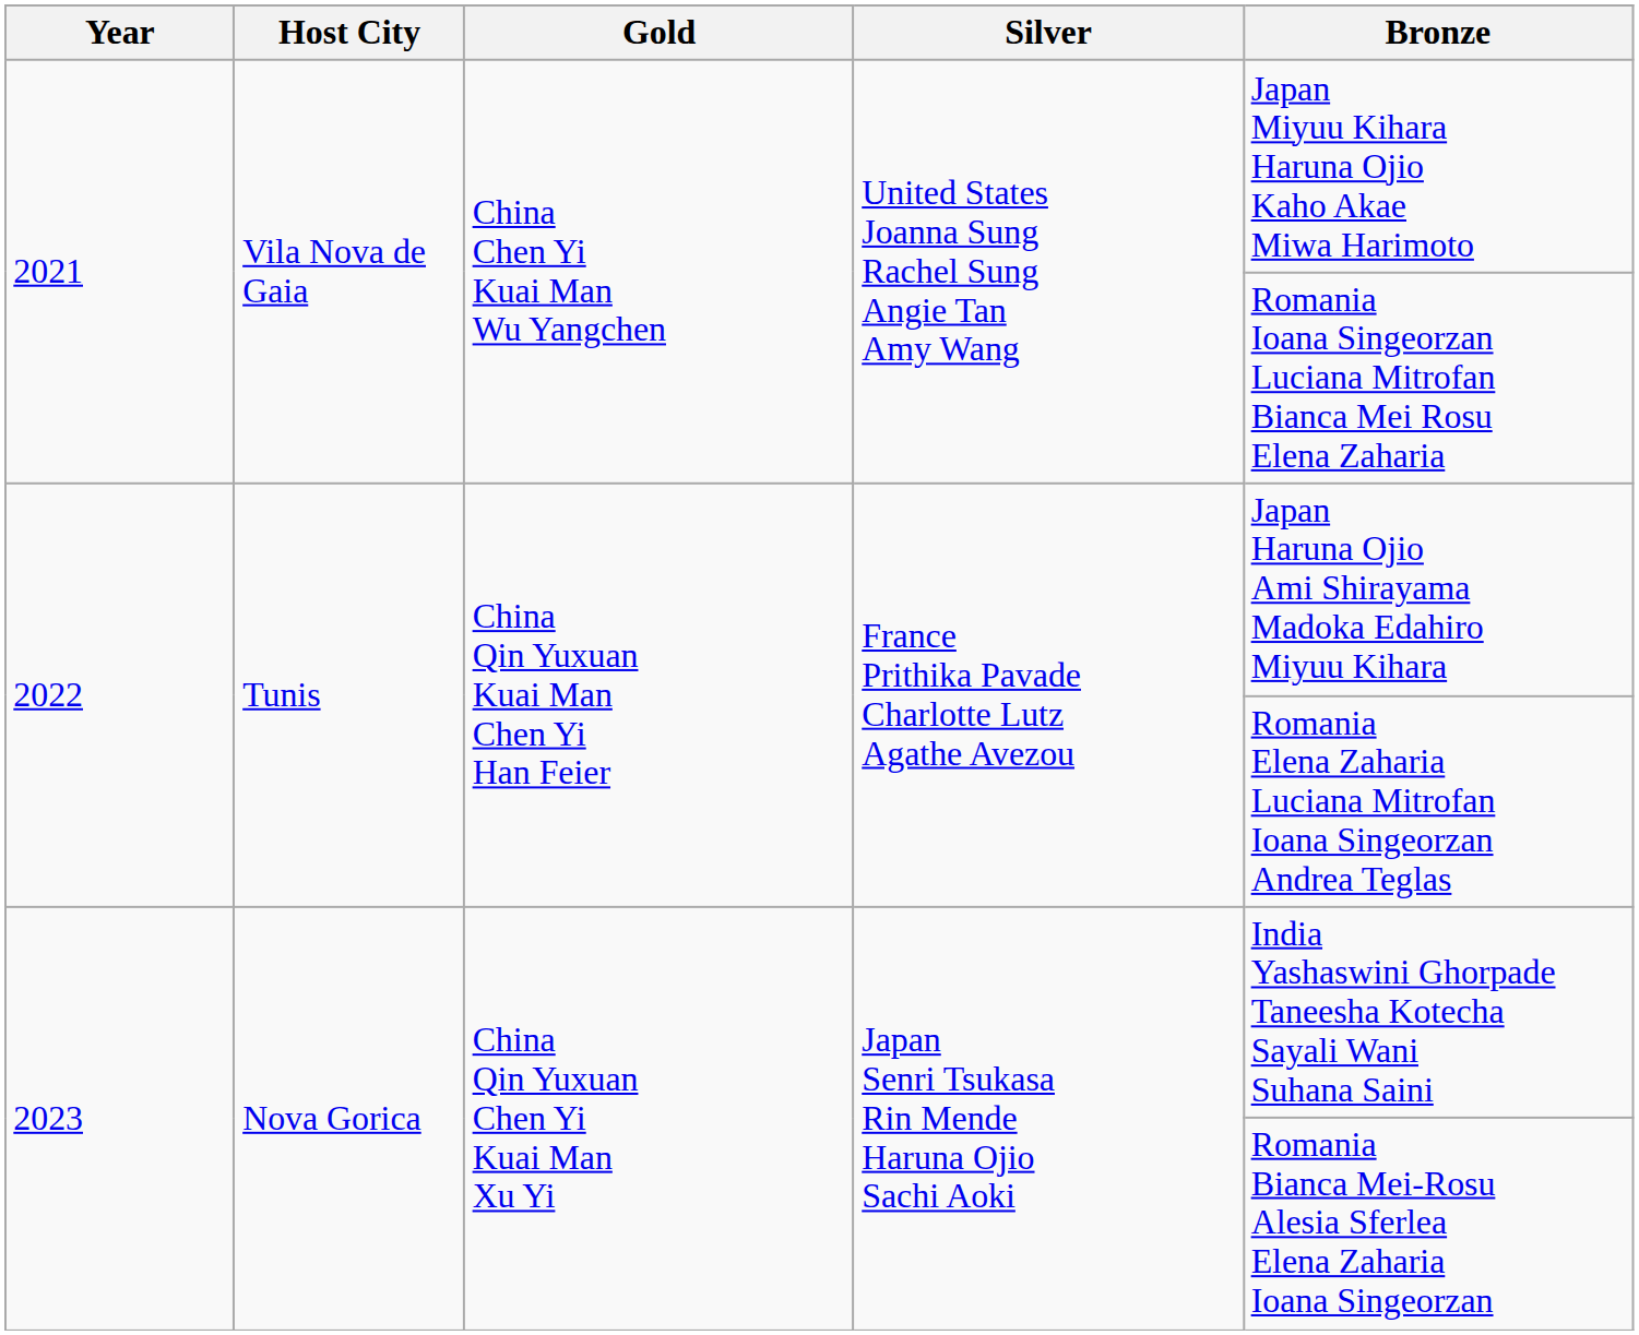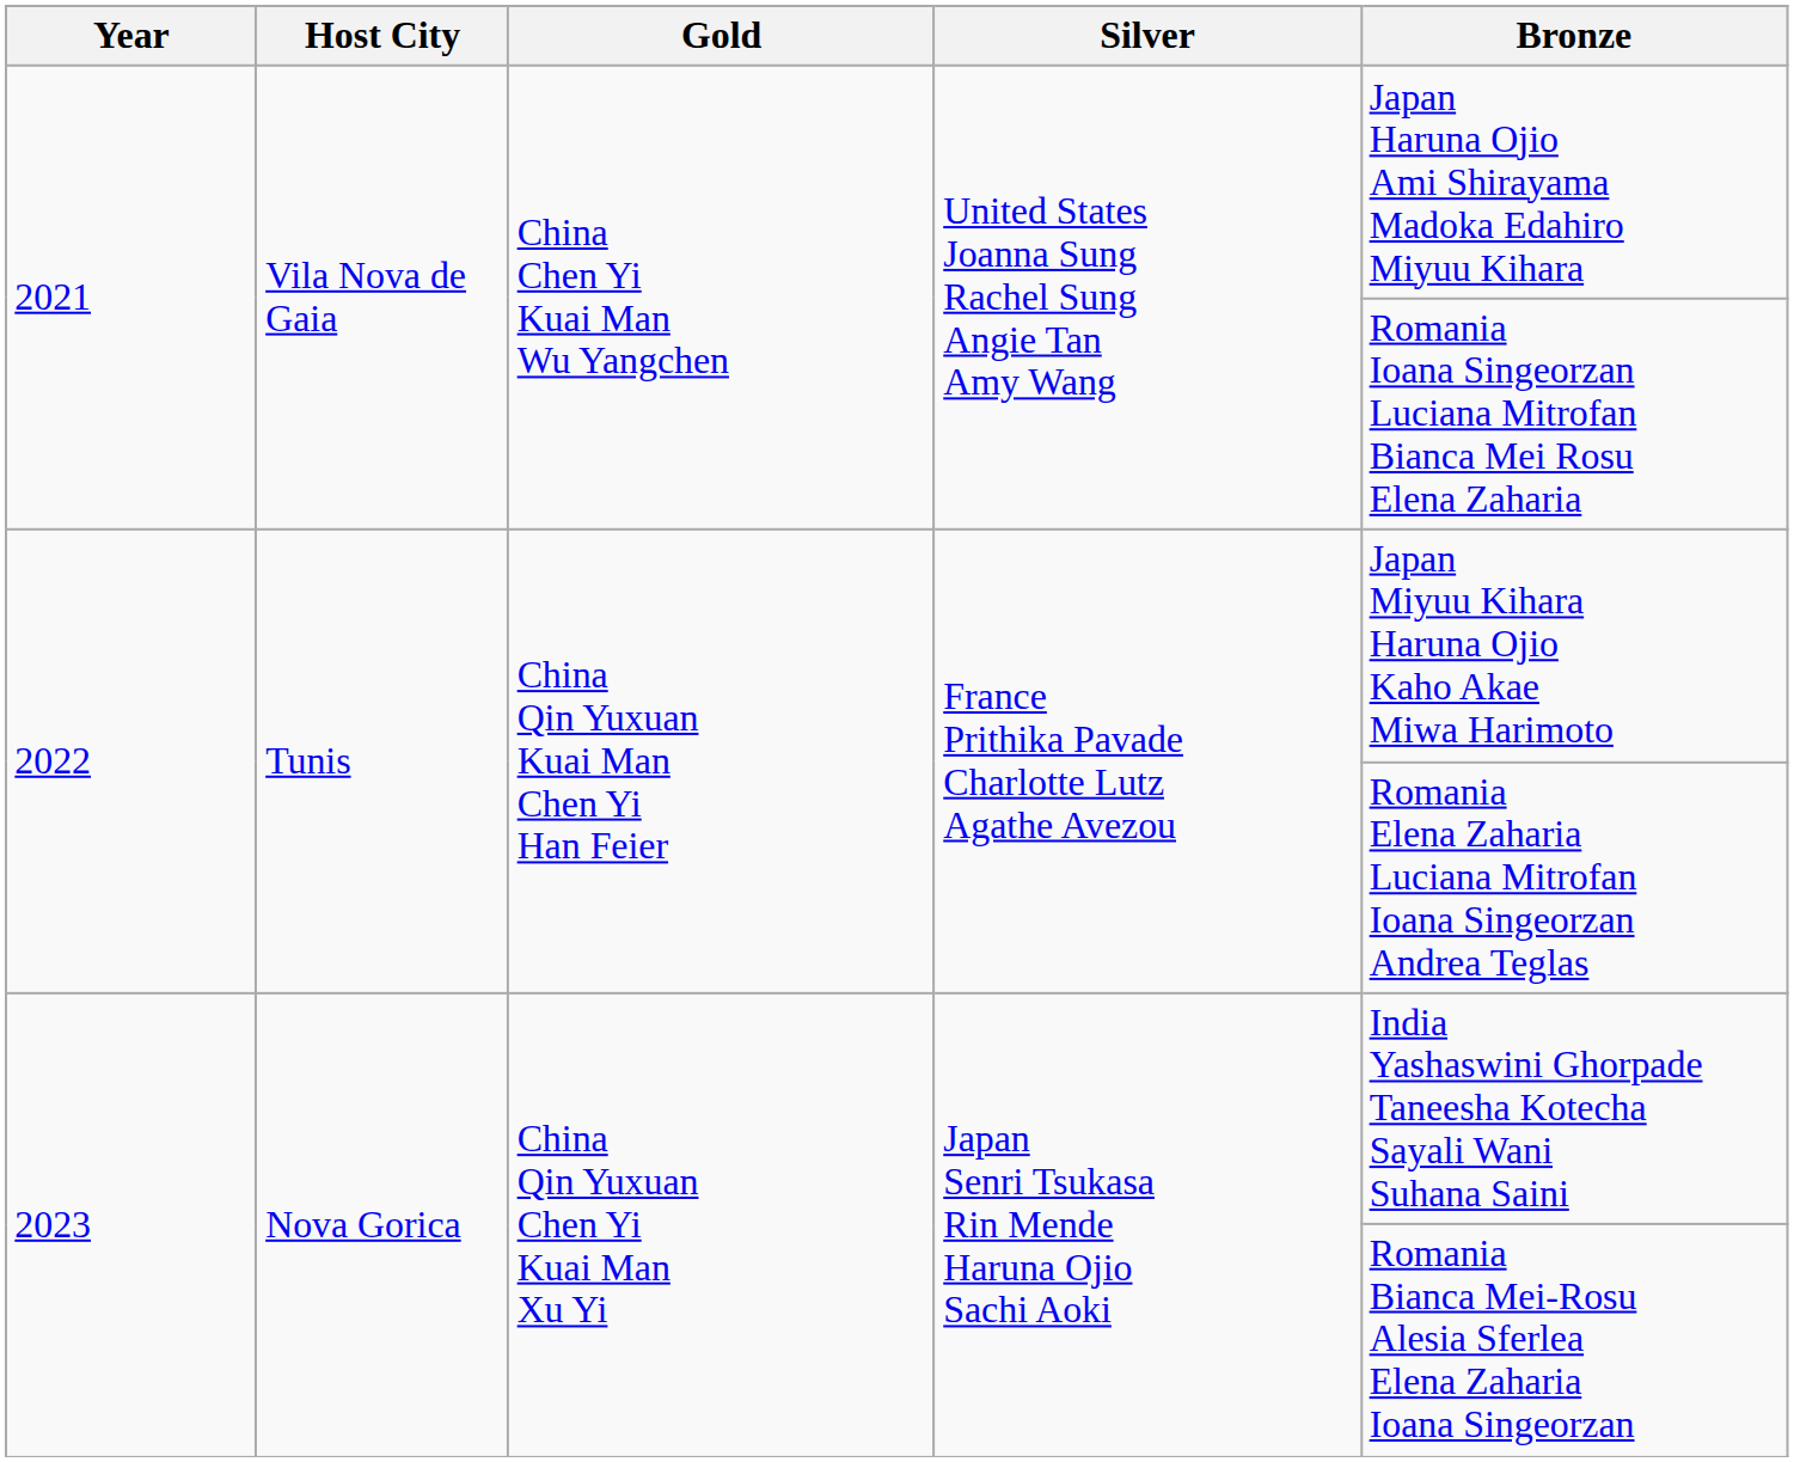row 2 | Bronze: Japan Miyuu Kihara Haruna Ojio Kaho Akae Miwa Harimoto -> Japan Haruna Ojio Ami Shirayama Madoka Edahiro Miyuu Kihara
row 4 | Bronze: Japan Haruna Ojio Ami Shirayama Madoka Edahiro Miyuu Kihara -> Japan Miyuu Kihara Haruna Ojio Kaho Akae Miwa Harimoto
